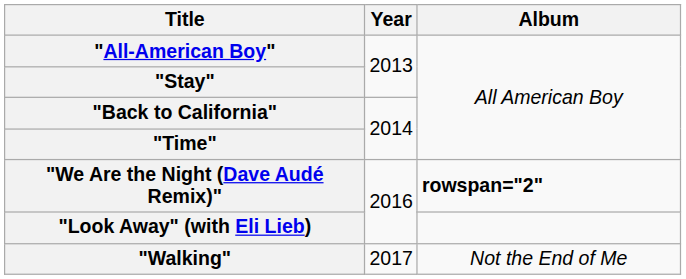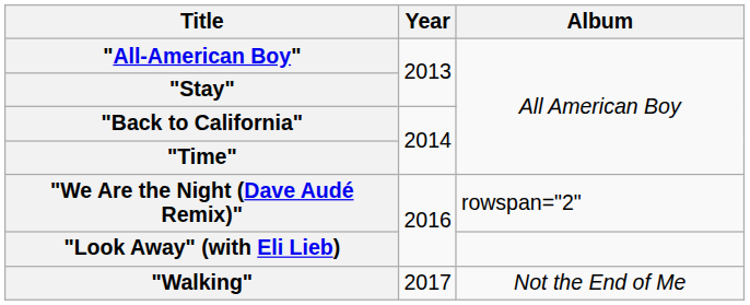"We Are the Night (Dave Audé Remix)" | Album: bold -> normal
